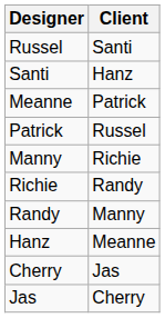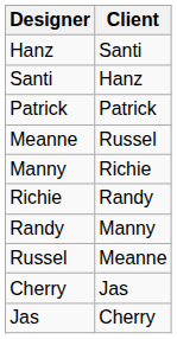row 2 | Designer: Russel -> Hanz
row 4 | Designer: Meanne -> Patrick
row 5 | Designer: Patrick -> Meanne
row 9 | Designer: Hanz -> Russel
